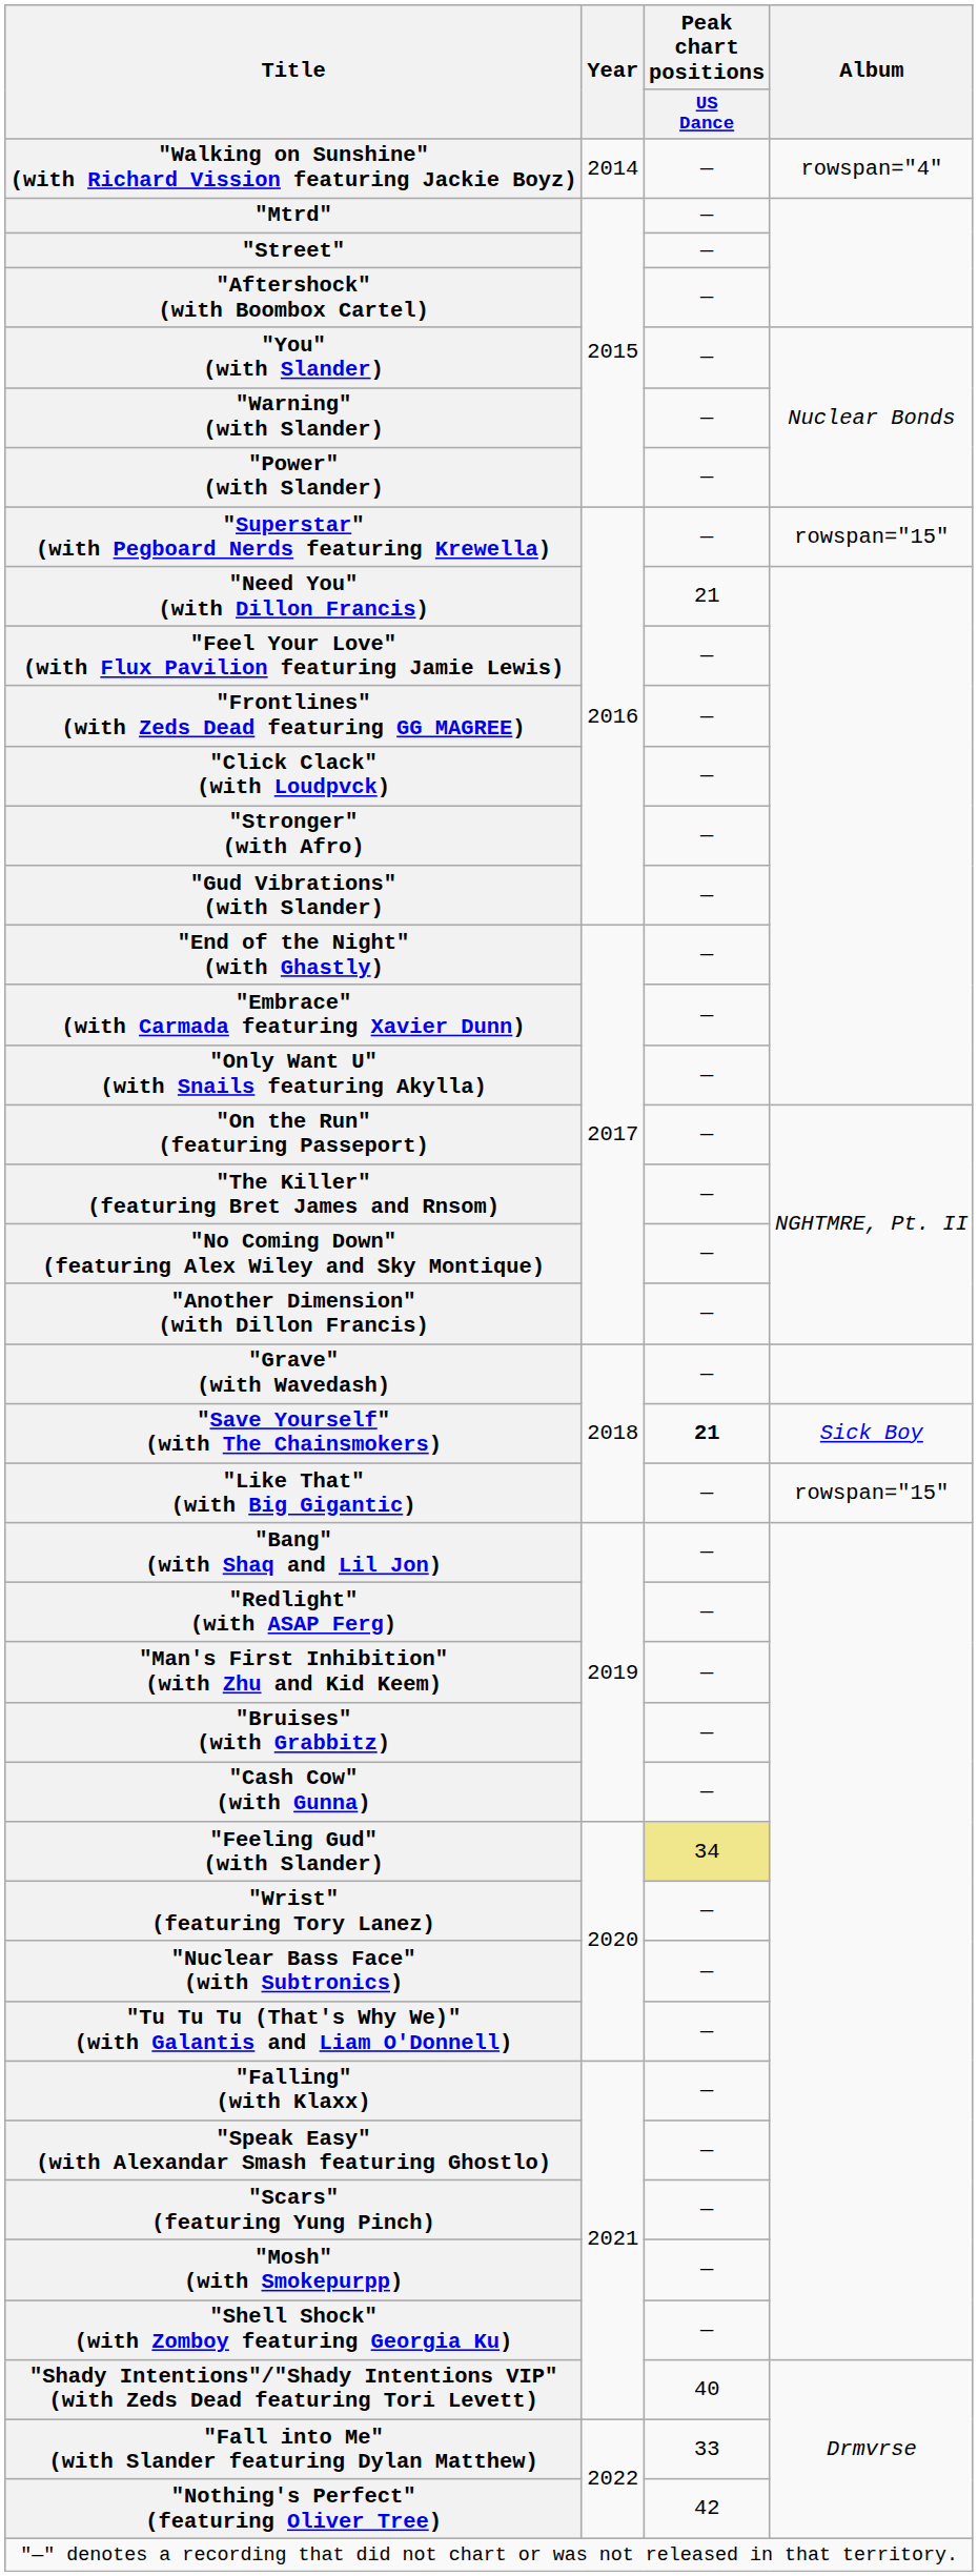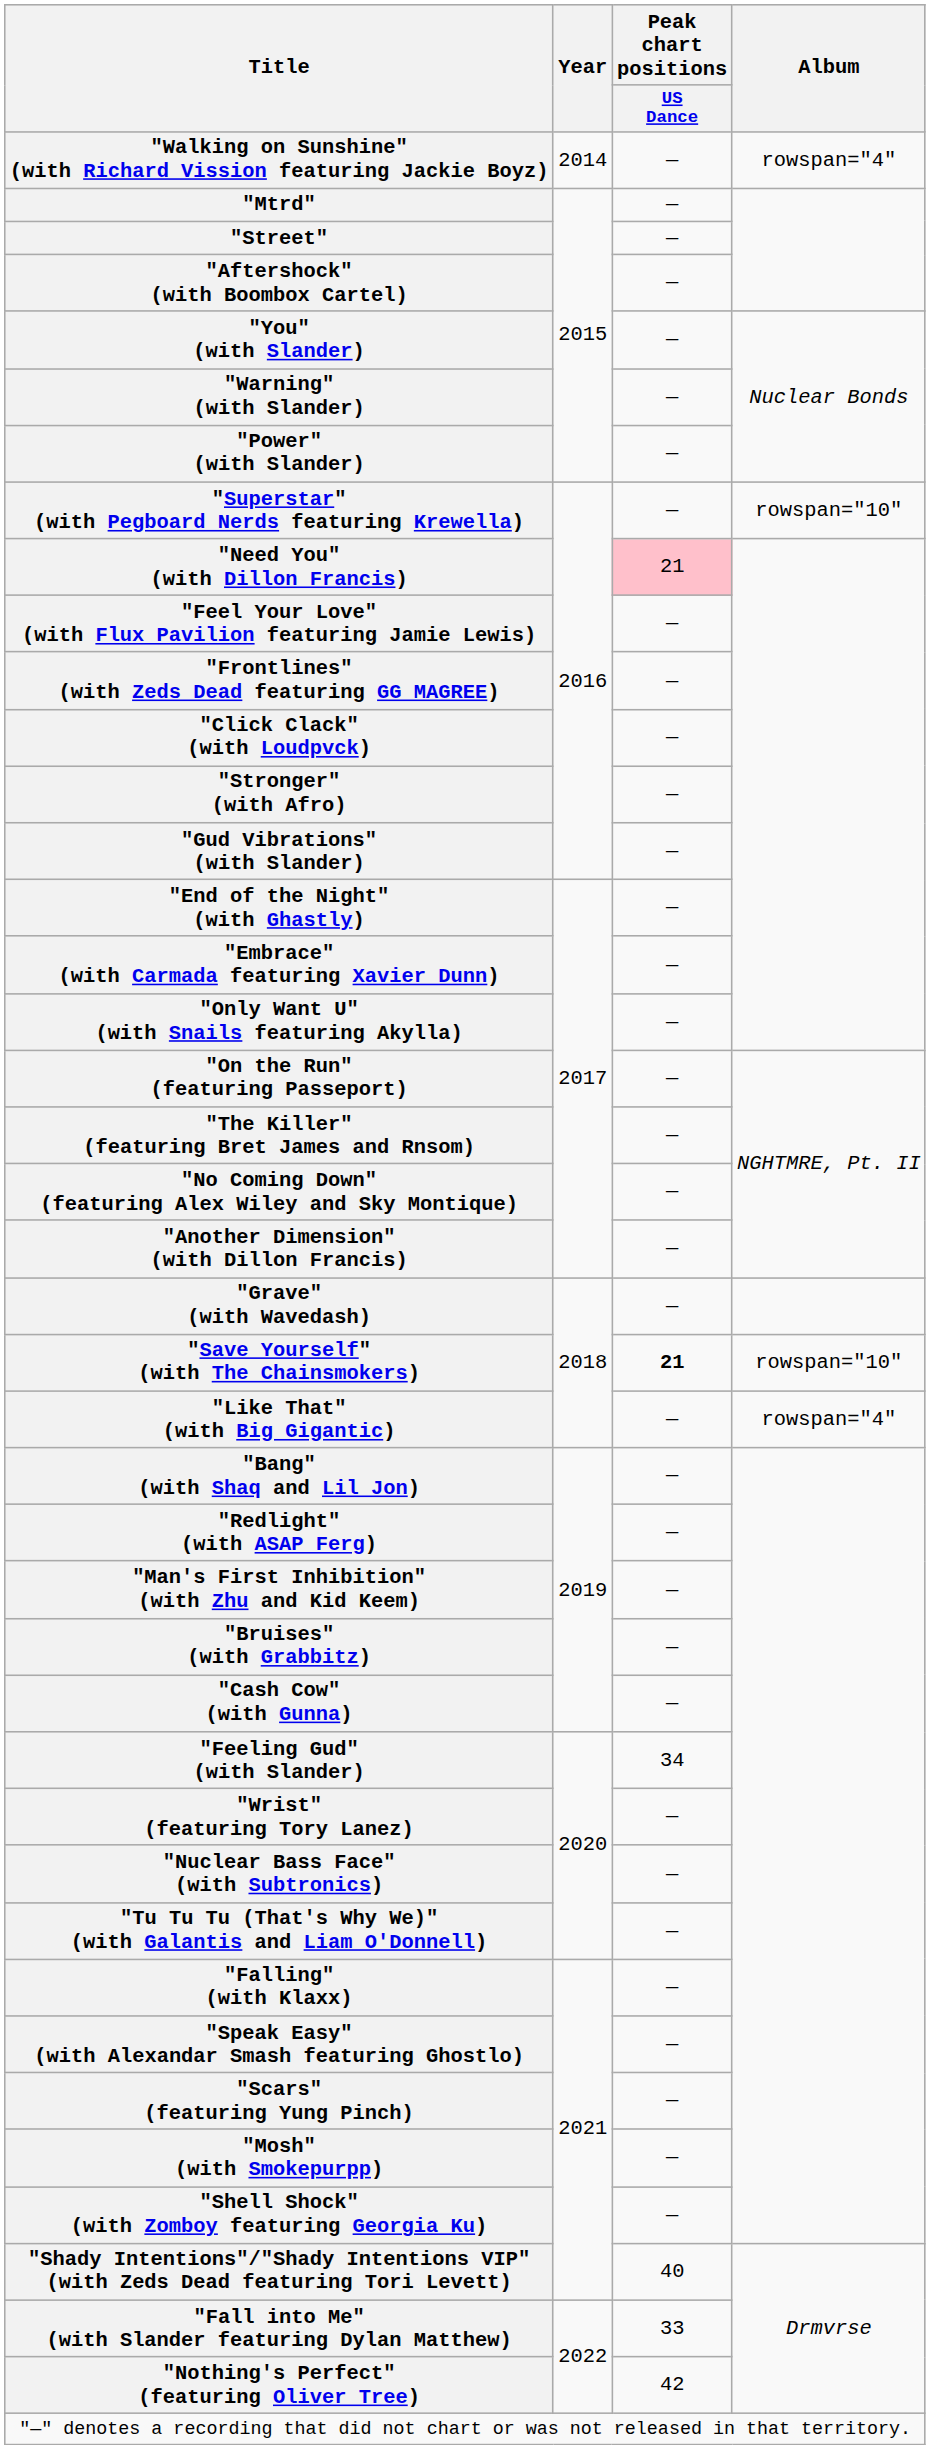"Superstar" (with Pegboard Nerds featuring Krewella) | Album: rowspan="15" -> rowspan="10"
"Need You" (with Dillon Francis) | Peak chart positions / US Dance: no background -> pink background
"Save Yourself" (with The Chainsmokers) | Album: Sick Boy -> rowspan="10"
"Like That" (with Big Gigantic) | Album: rowspan="15" -> rowspan="4"
"Feeling Gud" (with Slander) | Peak chart positions / US Dance: khaki background -> no background
